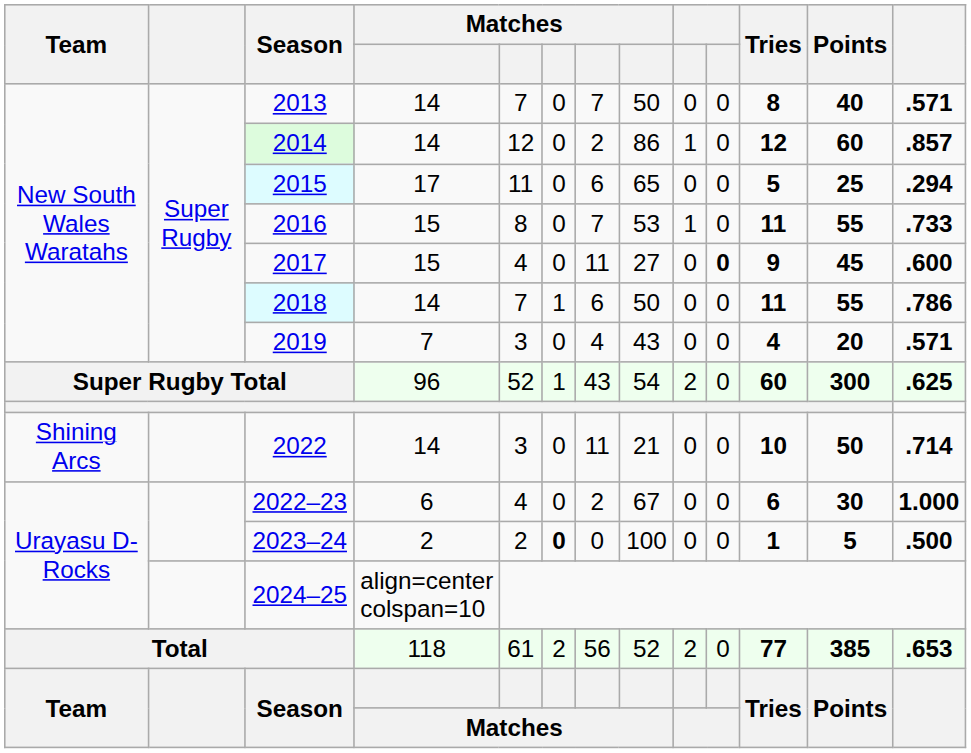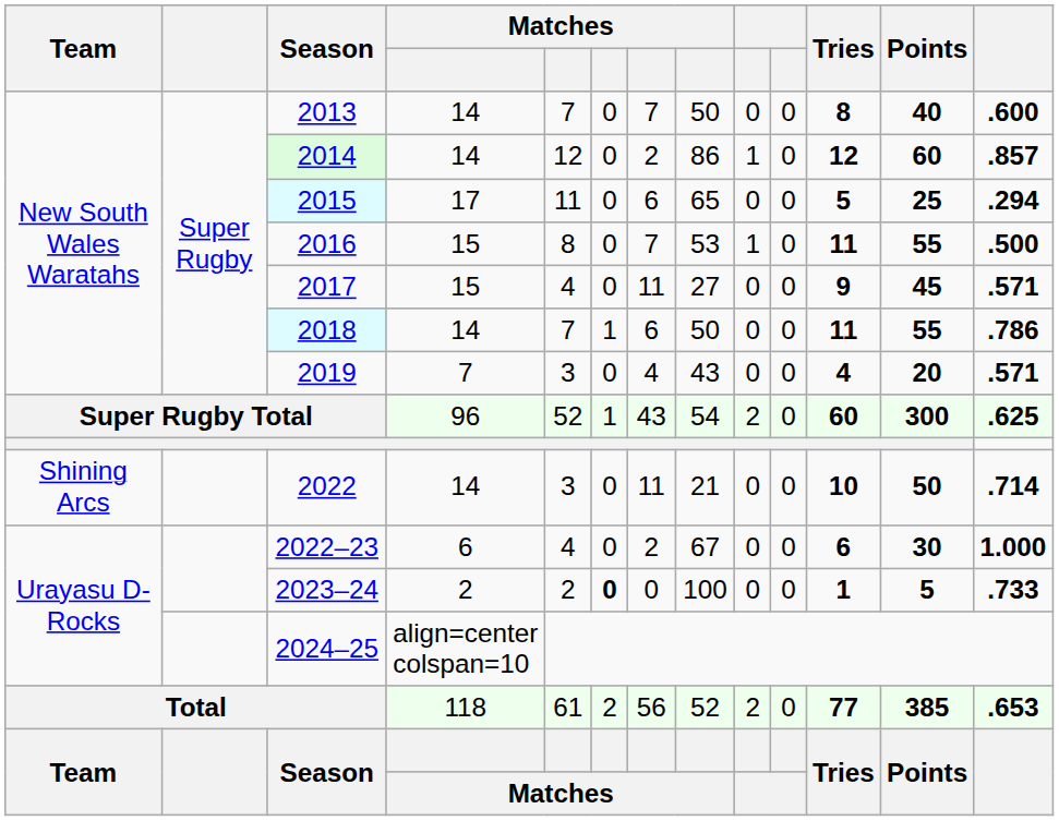2013 | column 13: .571 -> .600
2016 | column 13: .733 -> .500
2017 | column 10: bold -> normal
2017 | column 13: .600 -> .571
2023–24 | column 13: .500 -> .733
